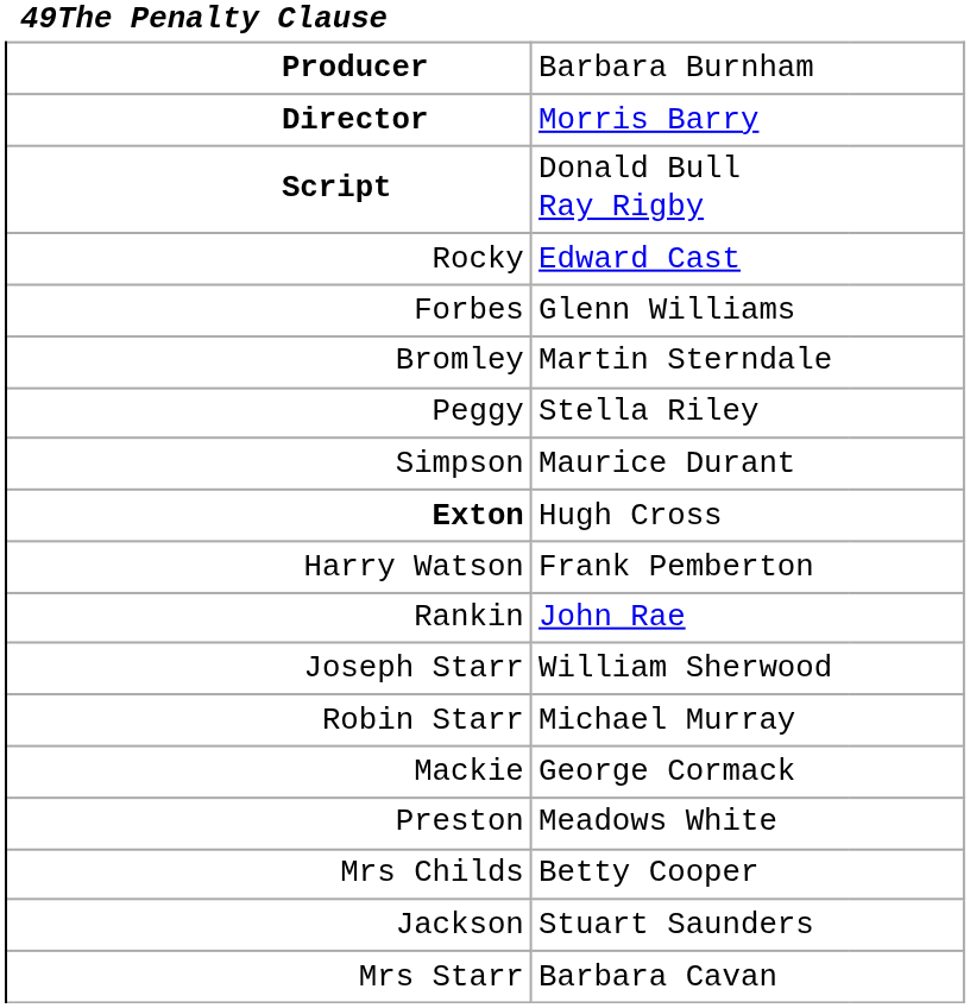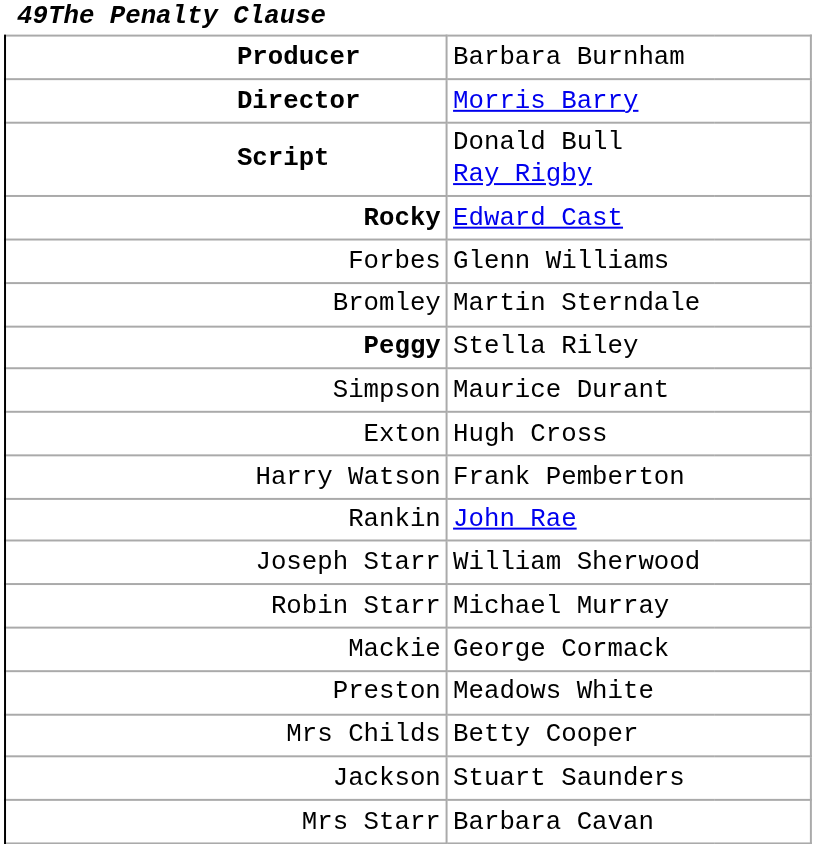Rocky | column 2: normal -> bold
Peggy | column 2: normal -> bold
Exton | column 2: bold -> normal
